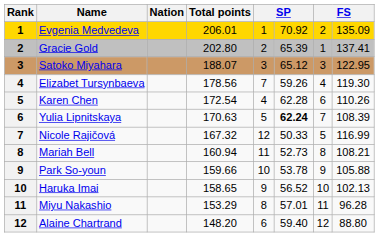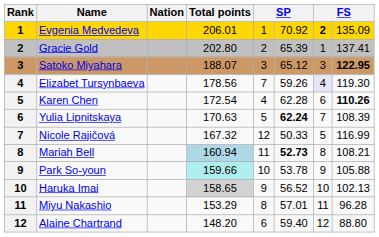Evgenia Medvedeva | column 7: normal -> bold
Satoko Miyahara | column 8: normal -> bold
Elizabet Tursynbaeva | column 7: no background -> lavender background
Karen Chen | column 8: normal -> bold
Mariah Bell | Total points: no background -> lightblue background
Mariah Bell | column 6: normal -> bold
Park So-youn | Total points: no background -> paleturquoise background
Haruka Imai | Total points: no background -> lightgrey background
